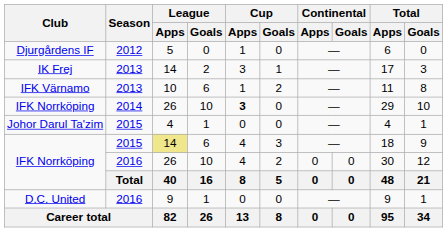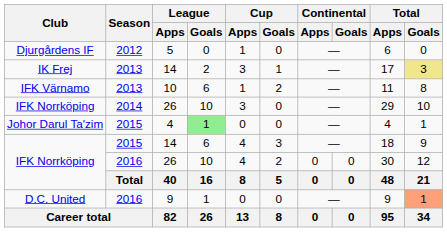IK Frej | Total / Goals: no background -> khaki background
IFK Norrköping / 2014 | Cup / Apps: bold -> normal
Johor Darul Ta'zim | League / Goals: no background -> lightgreen background
IFK Norrköping / 2015 | League / Apps: khaki background -> no background
D.C. United | Total / Goals: no background -> lightsalmon background
